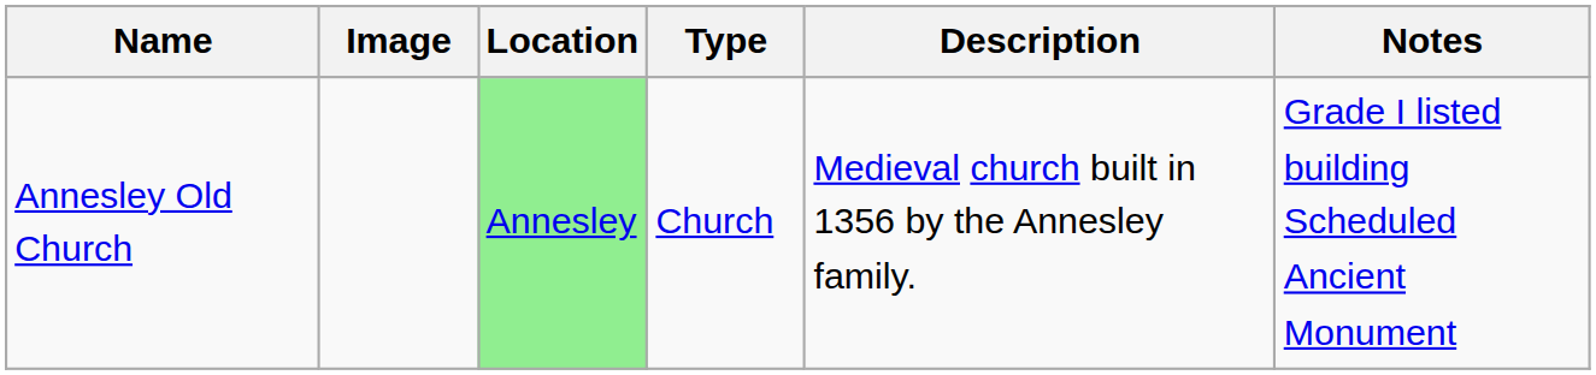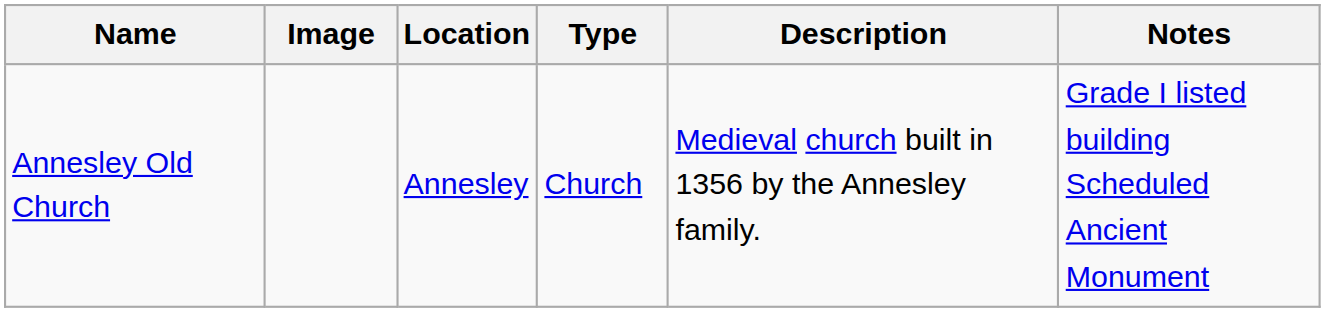Annesley Old Church | Location: lightgreen background -> no background
